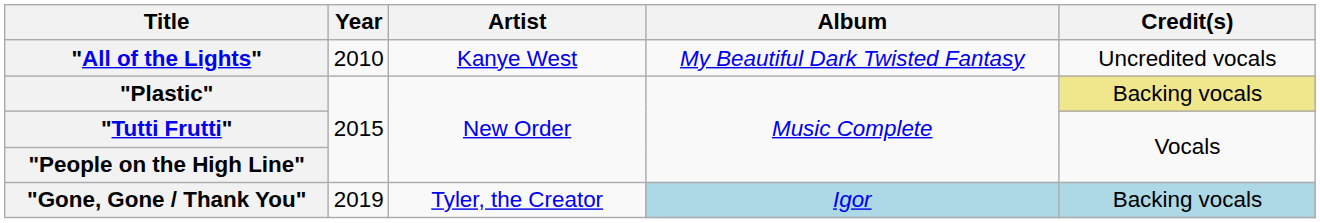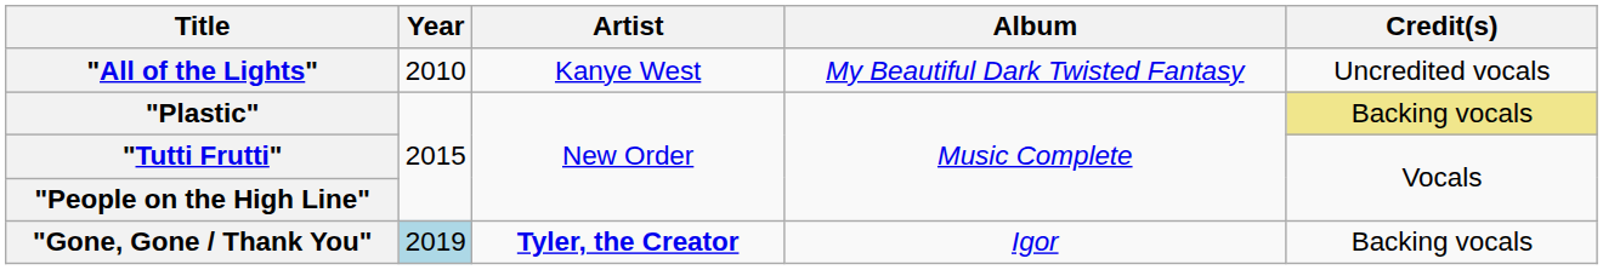"Gone, Gone / Thank You" | Year: no background -> lightblue background
"Gone, Gone / Thank You" | Artist: normal -> bold
"Gone, Gone / Thank You" | Album: lightblue background -> no background
"Gone, Gone / Thank You" | Credit(s): lightblue background -> no background
